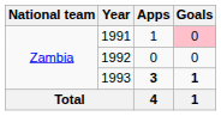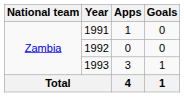1991 | Goals: pink background -> no background
1993 | Apps: bold -> normal
1993 | Goals: bold -> normal
